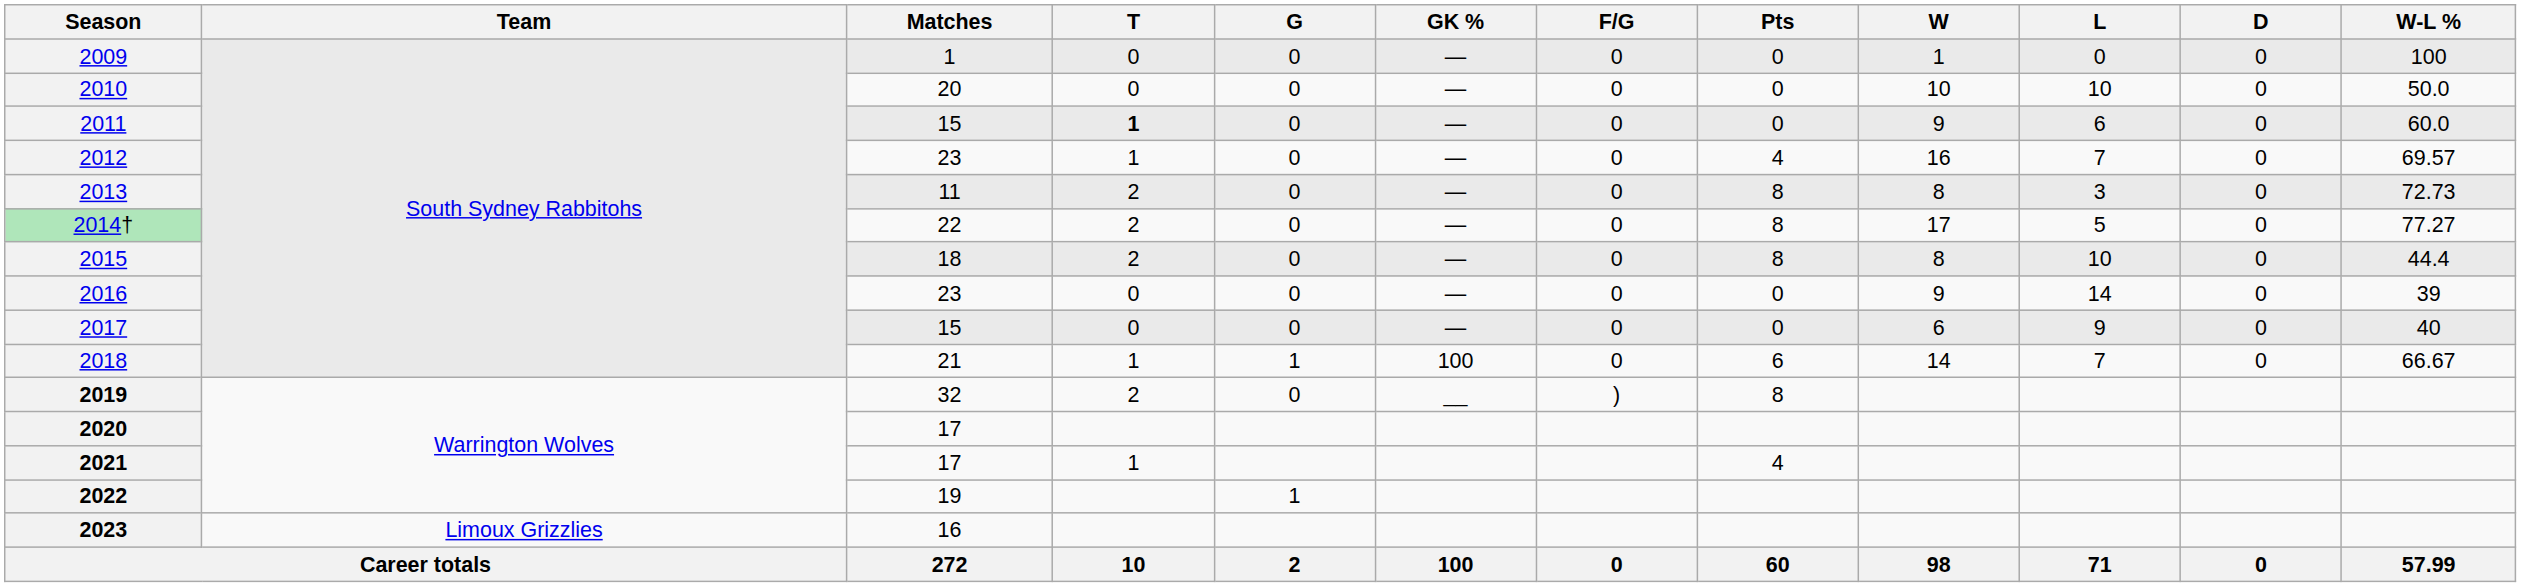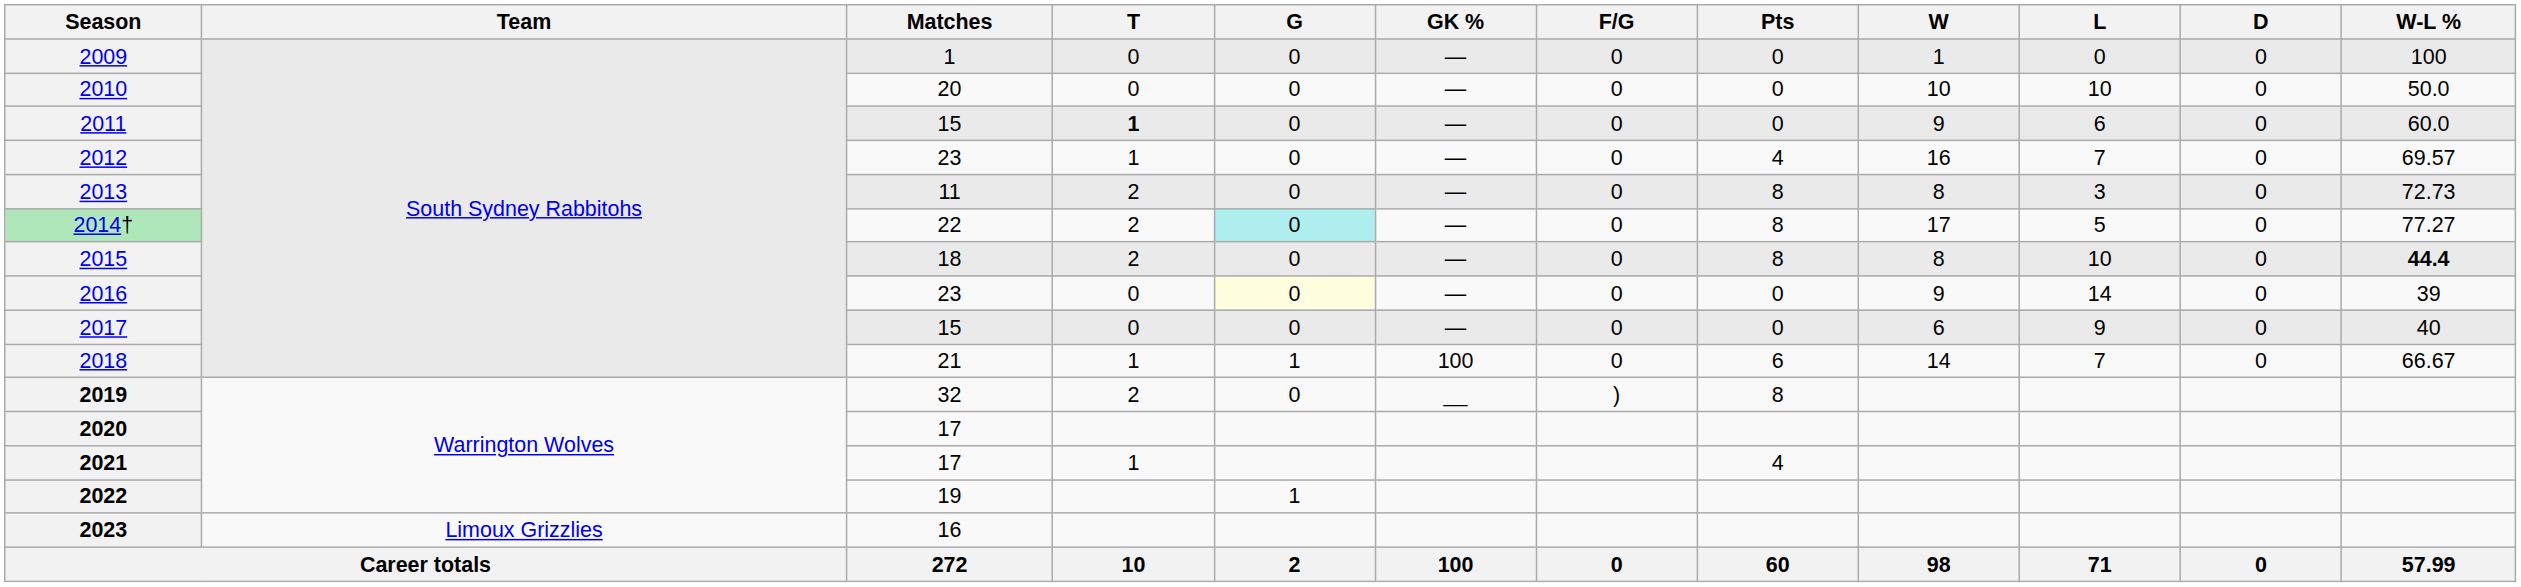2014† | G: no background -> paleturquoise background
2015 | W-L %: normal -> bold
2016 | G: no background -> lightyellow background
